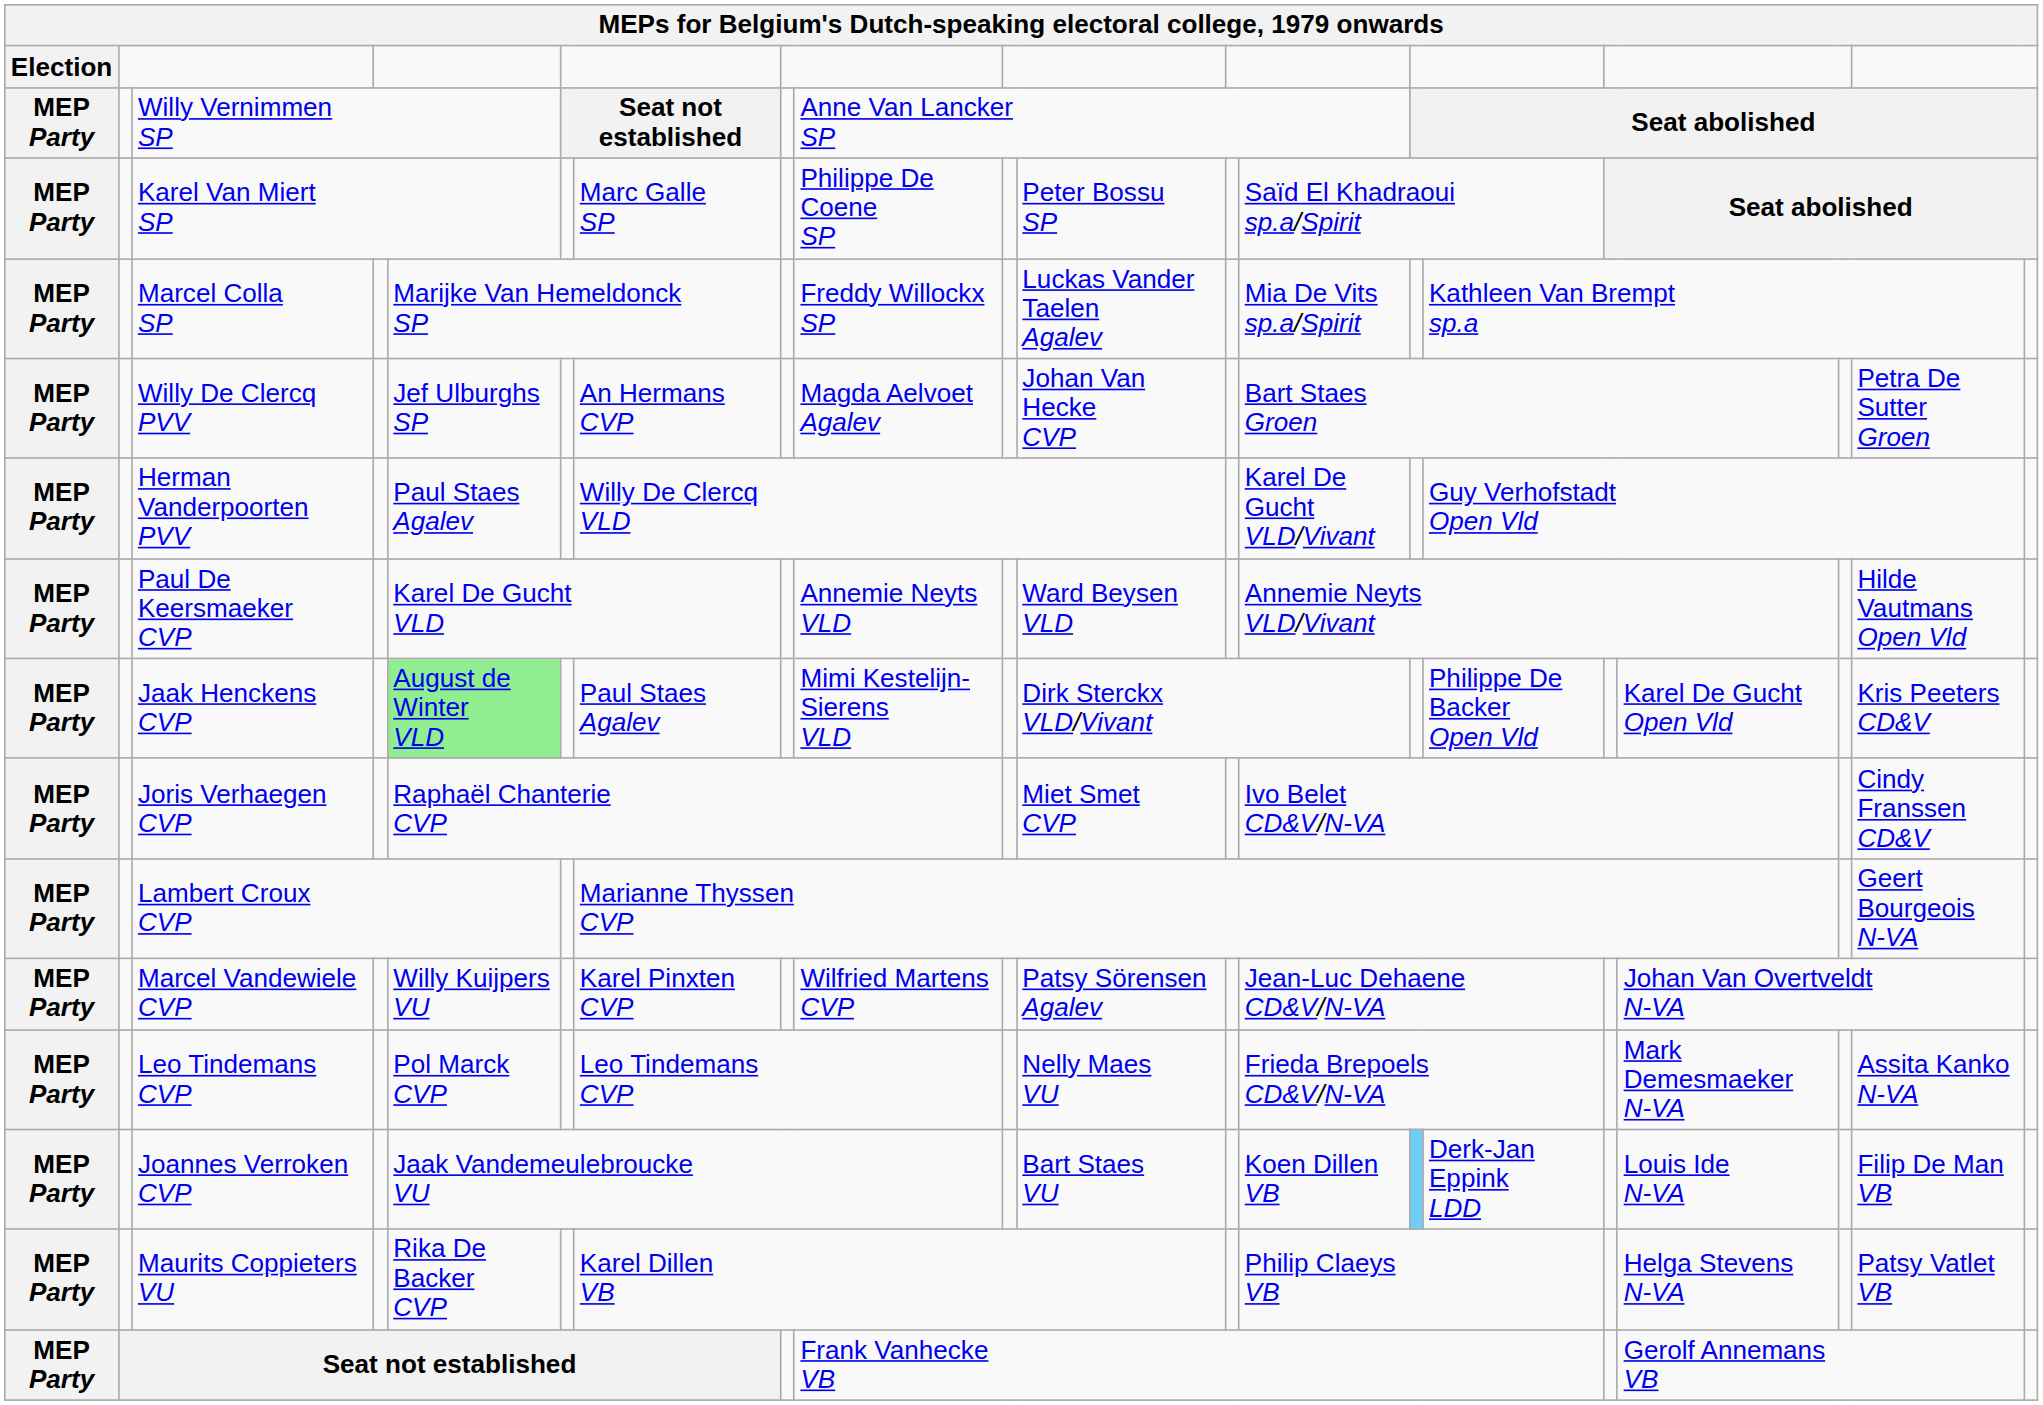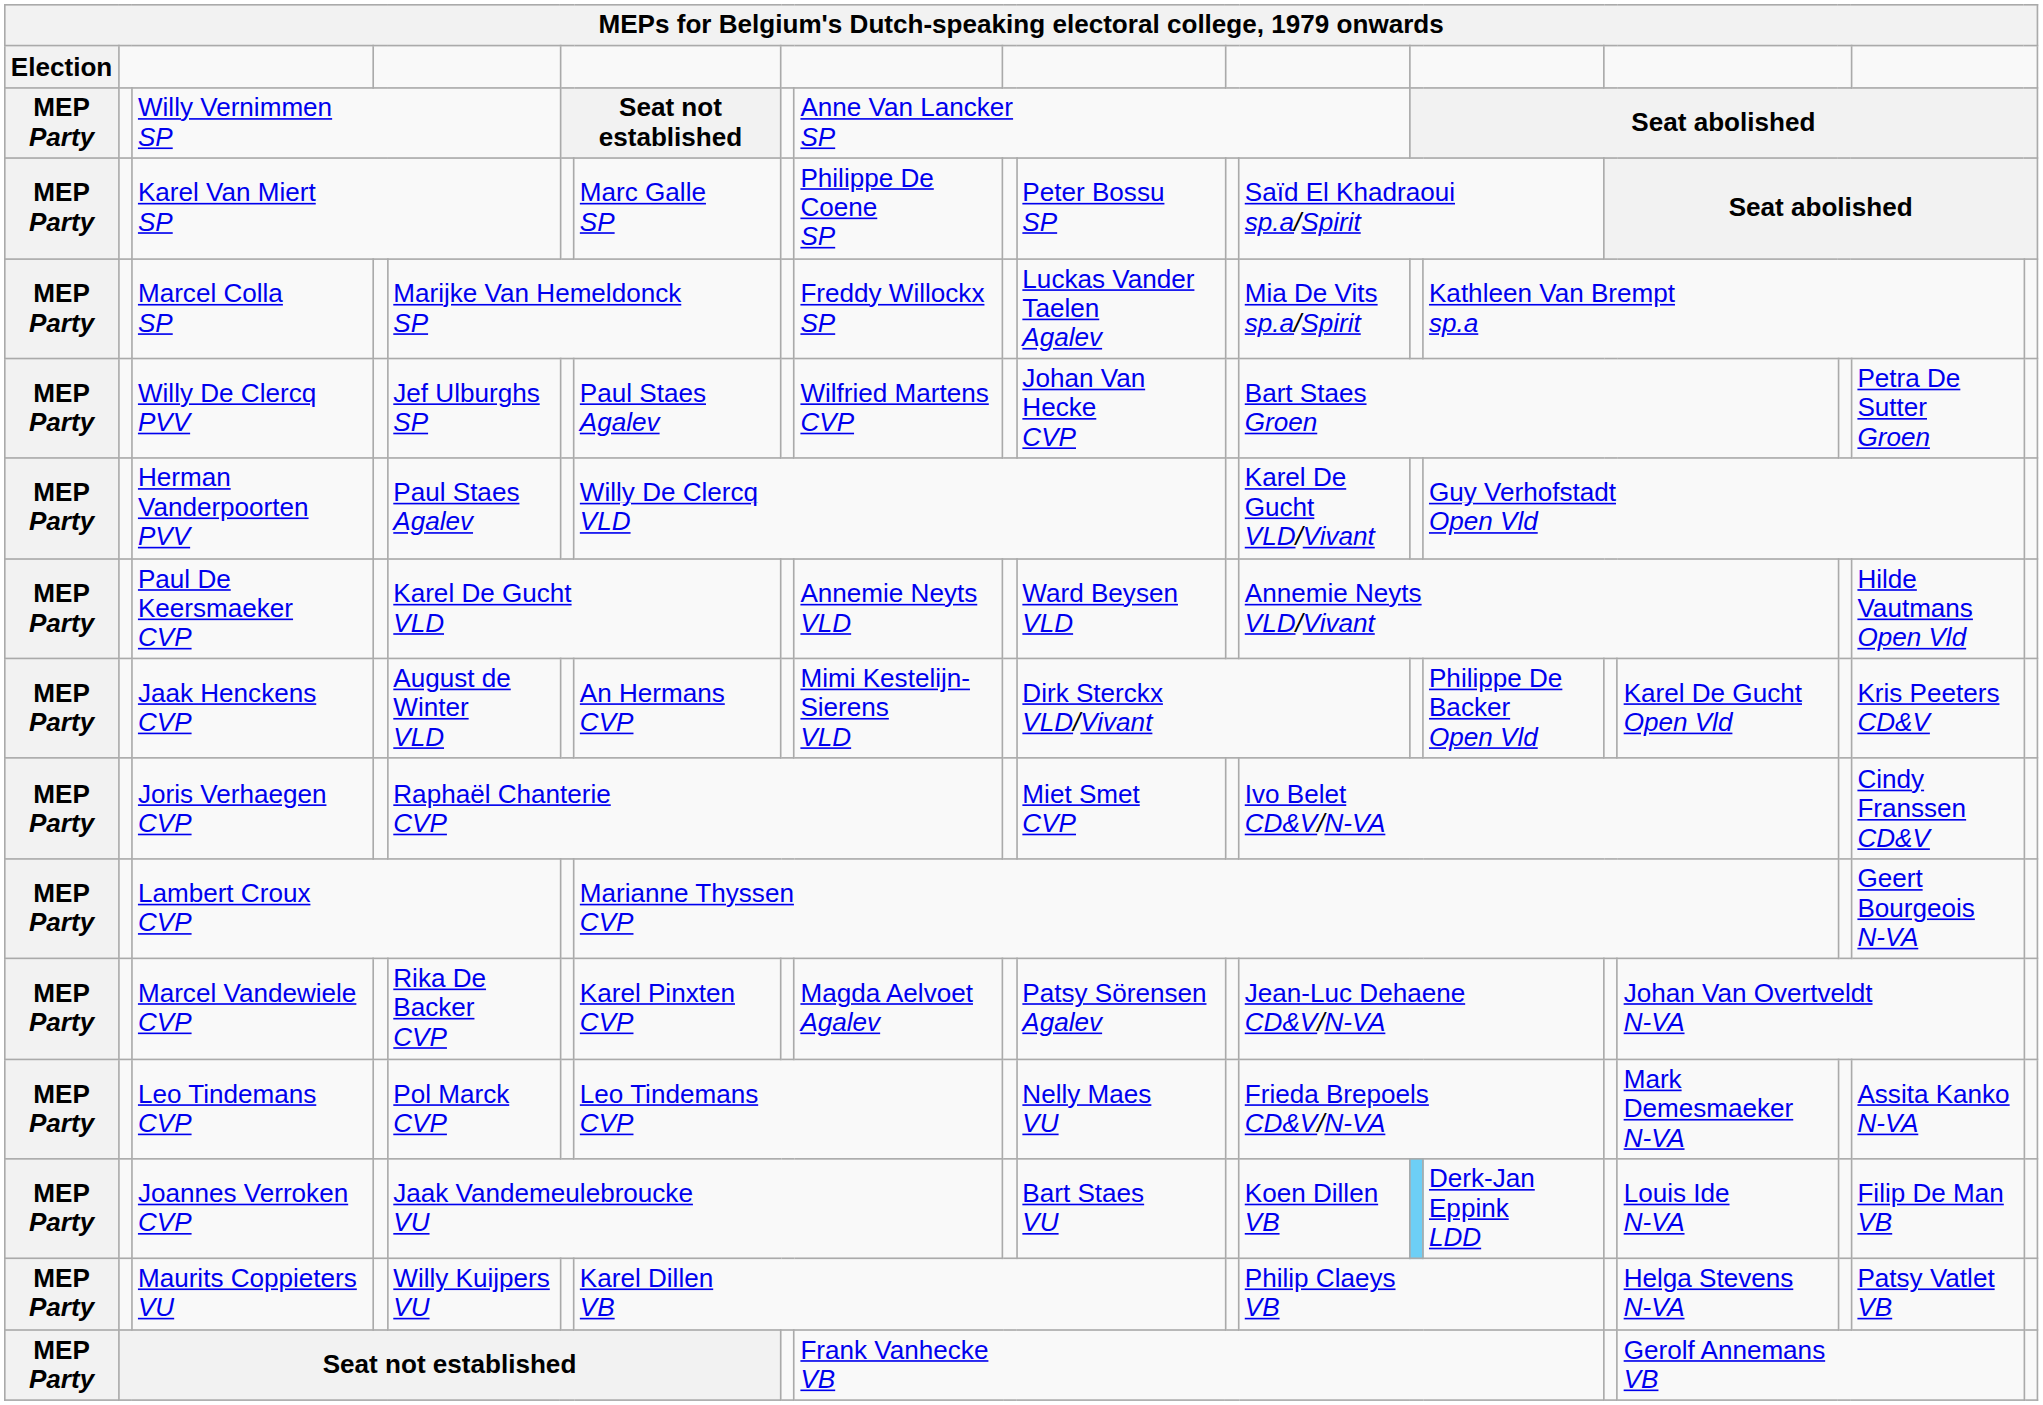Willy De Clercq PVV | column 7: An Hermans CVP -> Paul Staes Agalev
Willy De Clercq PVV | column 9: Magda Aelvoet Agalev -> Wilfried Martens CVP
Jaak Henckens CVP | column 5: lightgreen background -> no background
Jaak Henckens CVP | column 7: Paul Staes Agalev -> An Hermans CVP
Marcel Vandewiele CVP | column 5: Willy Kuijpers VU -> Rika De Backer CVP
Marcel Vandewiele CVP | column 9: Wilfried Martens CVP -> Magda Aelvoet Agalev
Maurits Coppieters VU | column 5: Rika De Backer CVP -> Willy Kuijpers VU
